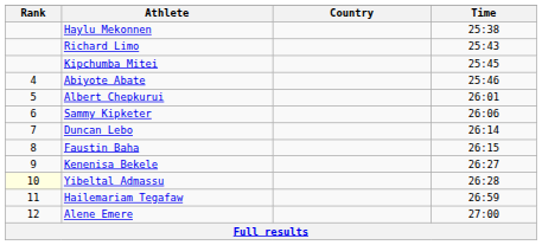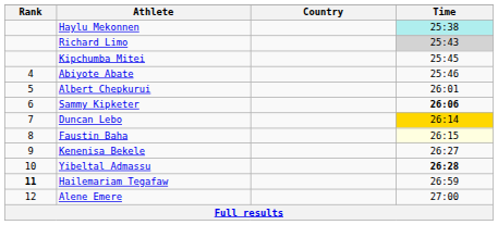Haylu Mekonnen | Time: no background -> paleturquoise background
Richard Limo | Time: no background -> lightgrey background
Sammy Kipketer | Time: normal -> bold
Duncan Lebo | Time: no background -> gold background
Faustin Baha | Time: no background -> lightyellow background
Yibeltal Admassu | Rank: lightyellow background -> no background
Yibeltal Admassu | Time: normal -> bold
Hailemariam Tegafaw | Rank: normal -> bold
